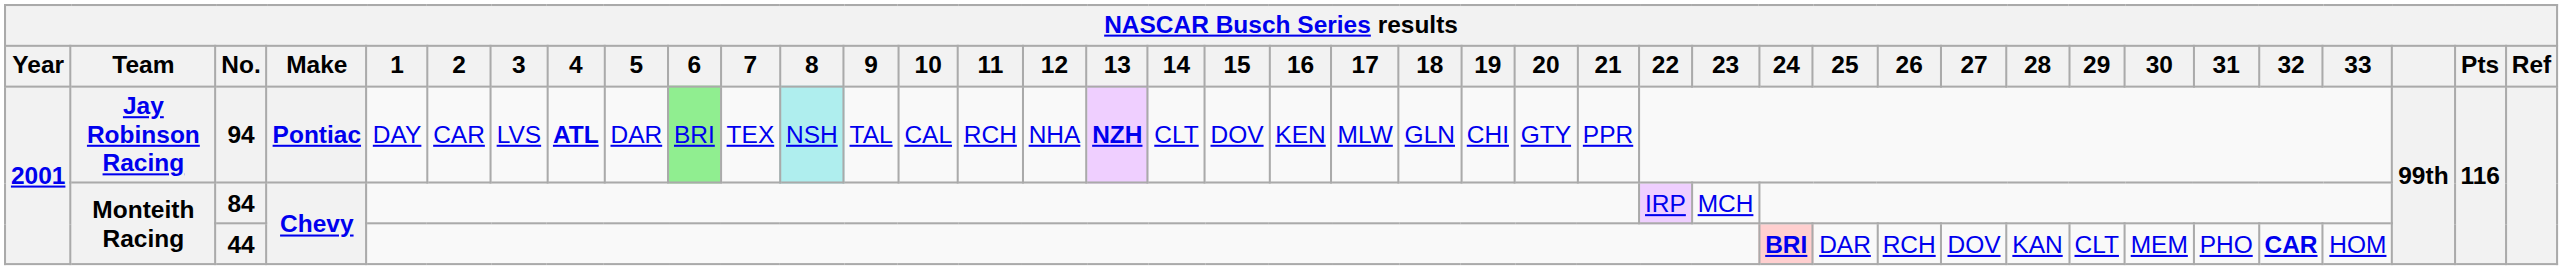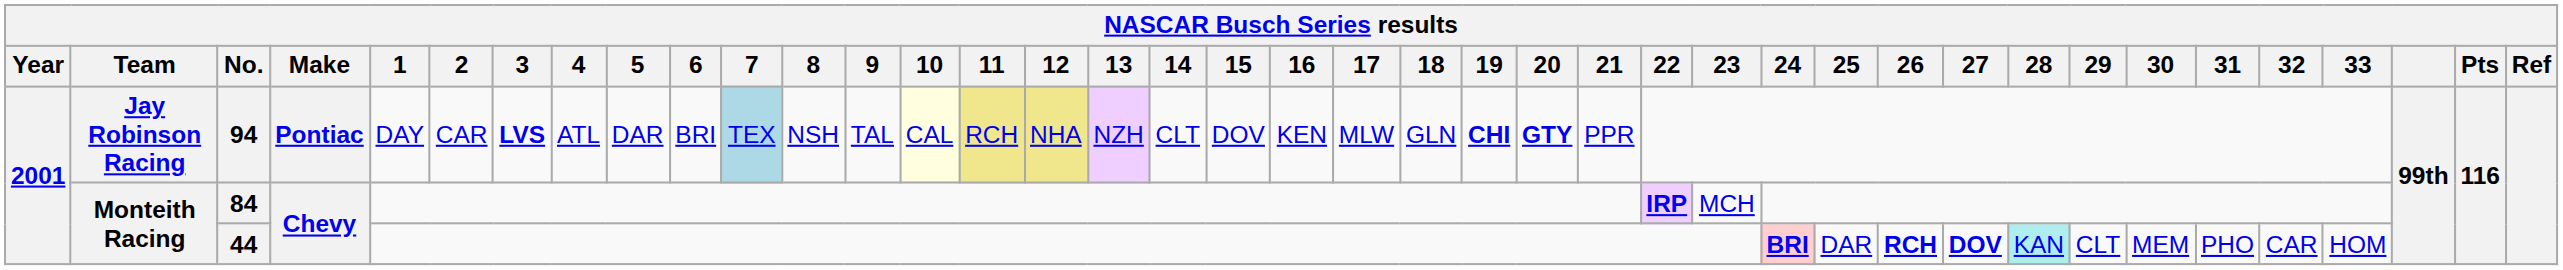94 | 3: normal -> bold
94 | 4: bold -> normal
94 | 6: lightgreen background -> no background
94 | 7: no background -> lightblue background
94 | 8: paleturquoise background -> no background
94 | 10: no background -> lightyellow background
94 | 11: no background -> khaki background
94 | 12: no background -> khaki background
94 | 13: bold -> normal
94 | 19: normal -> bold
94 | 20: normal -> bold
84 | 22: normal -> bold
44 | 26: normal -> bold
44 | 27: normal -> bold
44 | 28: no background -> paleturquoise background
44 | 32: bold -> normal
